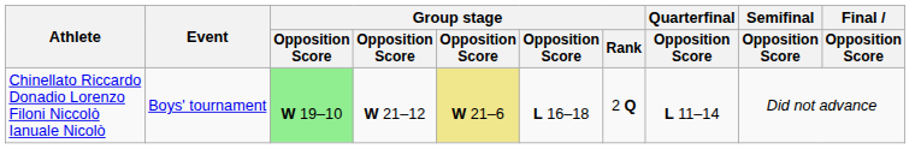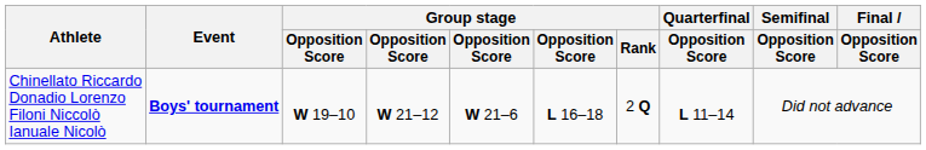row 3 | Event: normal -> bold
row 3 | column 3: lightgreen background -> no background
row 3 | column 5: khaki background -> no background
